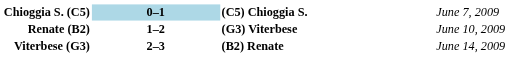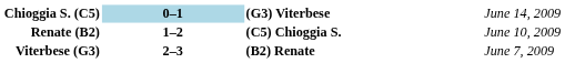Chioggia S. (C5) | column 3: (C5) Chioggia S. -> (G3) Viterbese
Chioggia S. (C5) | column 4: June 7, 2009 -> June 14, 2009
Renate (B2) | column 3: (G3) Viterbese -> (C5) Chioggia S.
Viterbese (G3) | column 4: June 14, 2009 -> June 7, 2009
